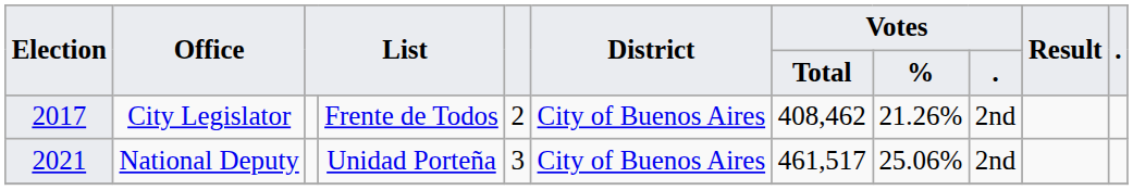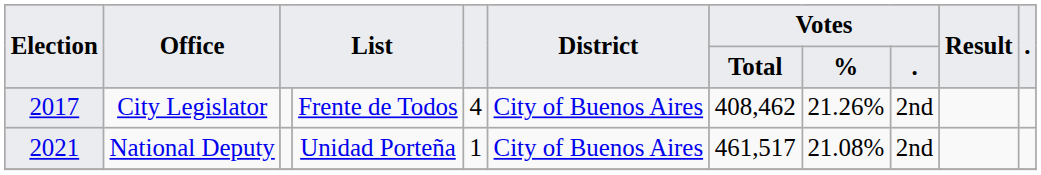City Legislator | column 5: 2 -> 4
National Deputy | column 5: 3 -> 1
National Deputy | Votes / %: 25.06% -> 21.08%
